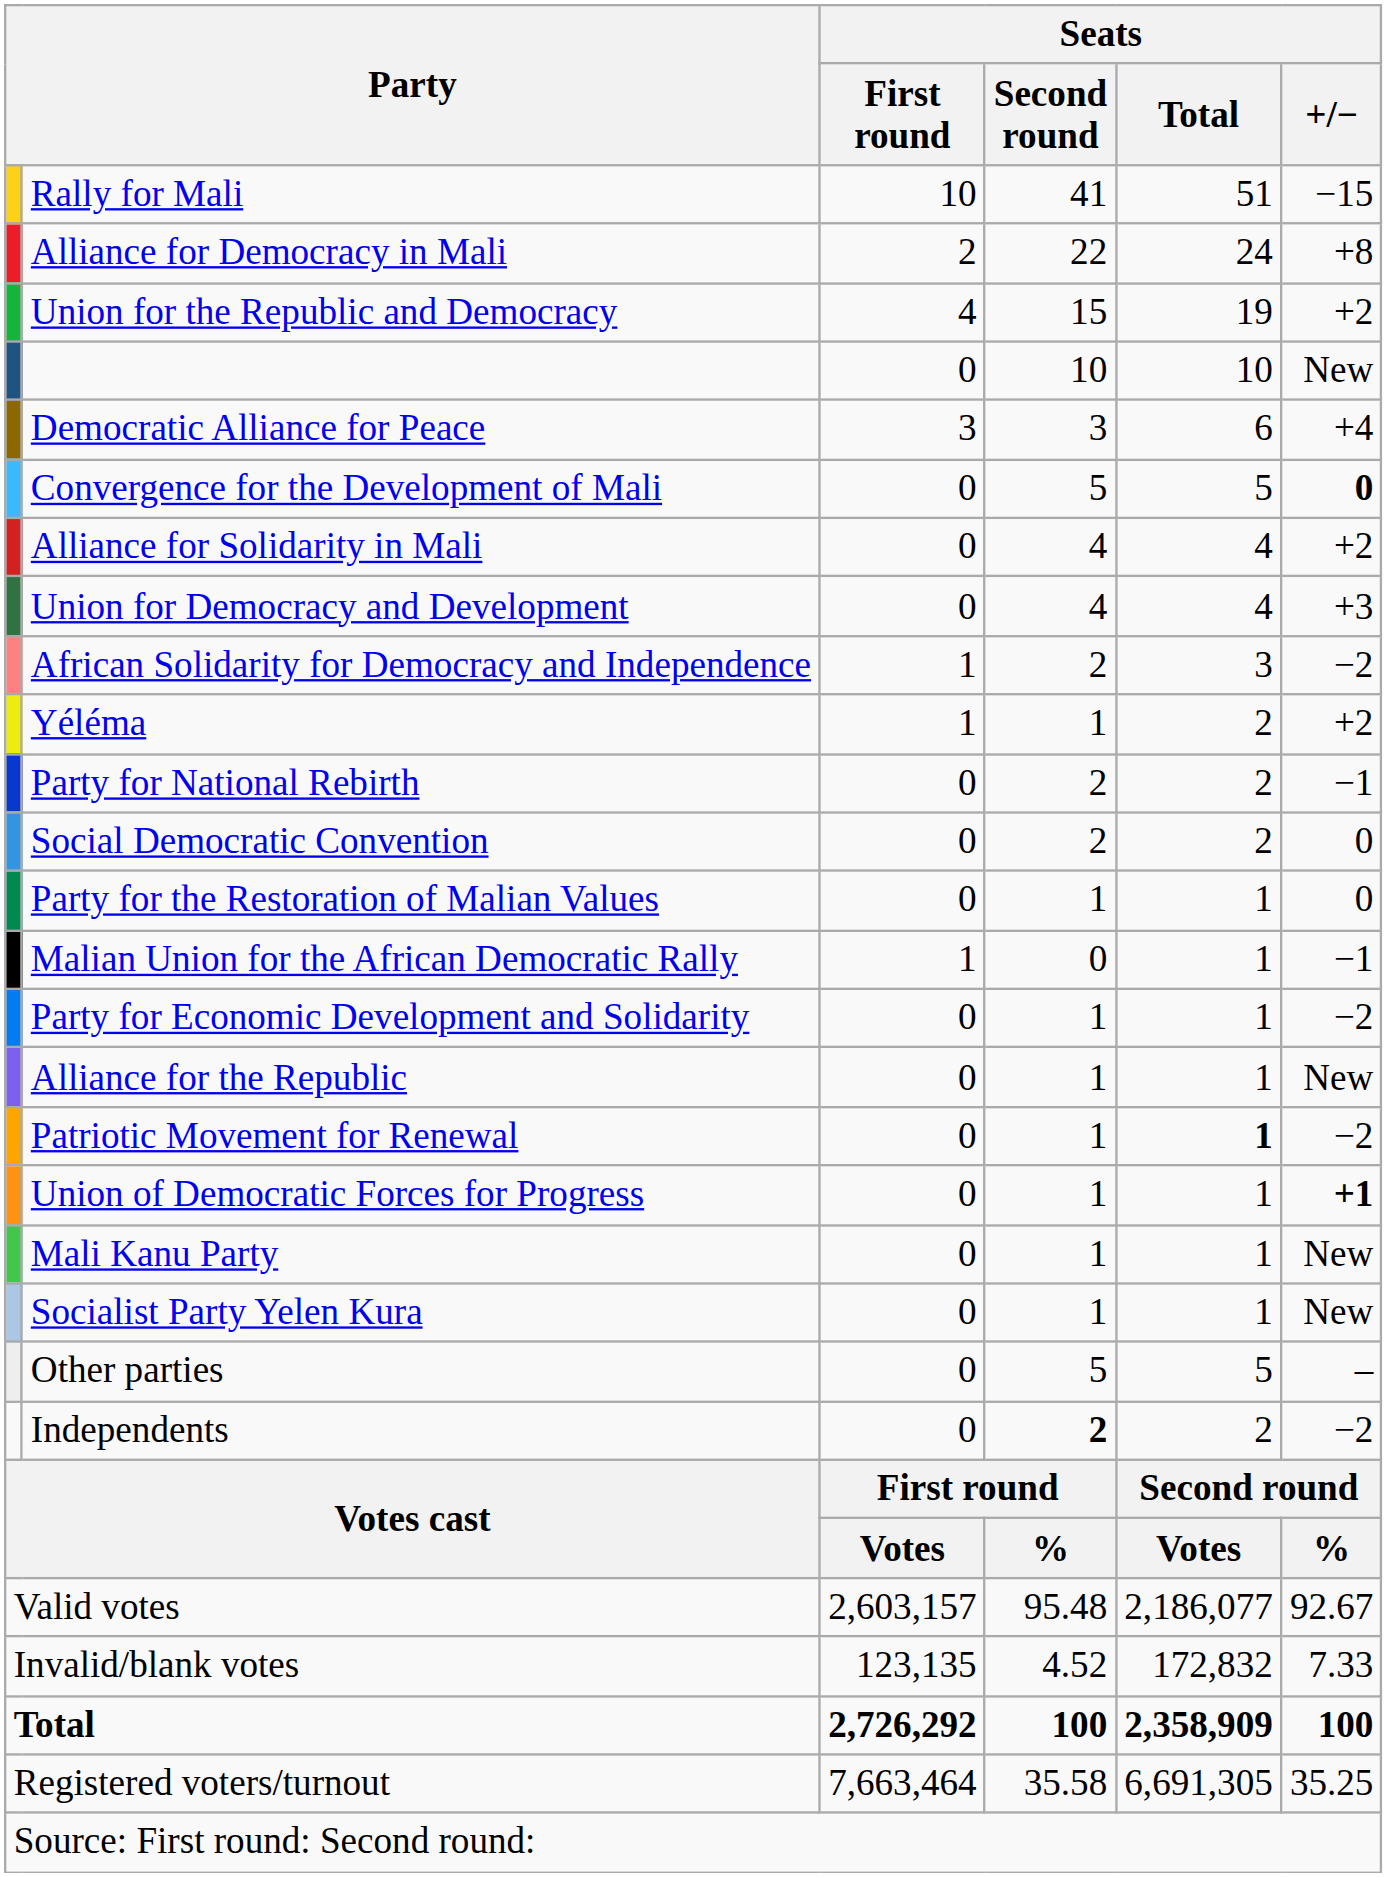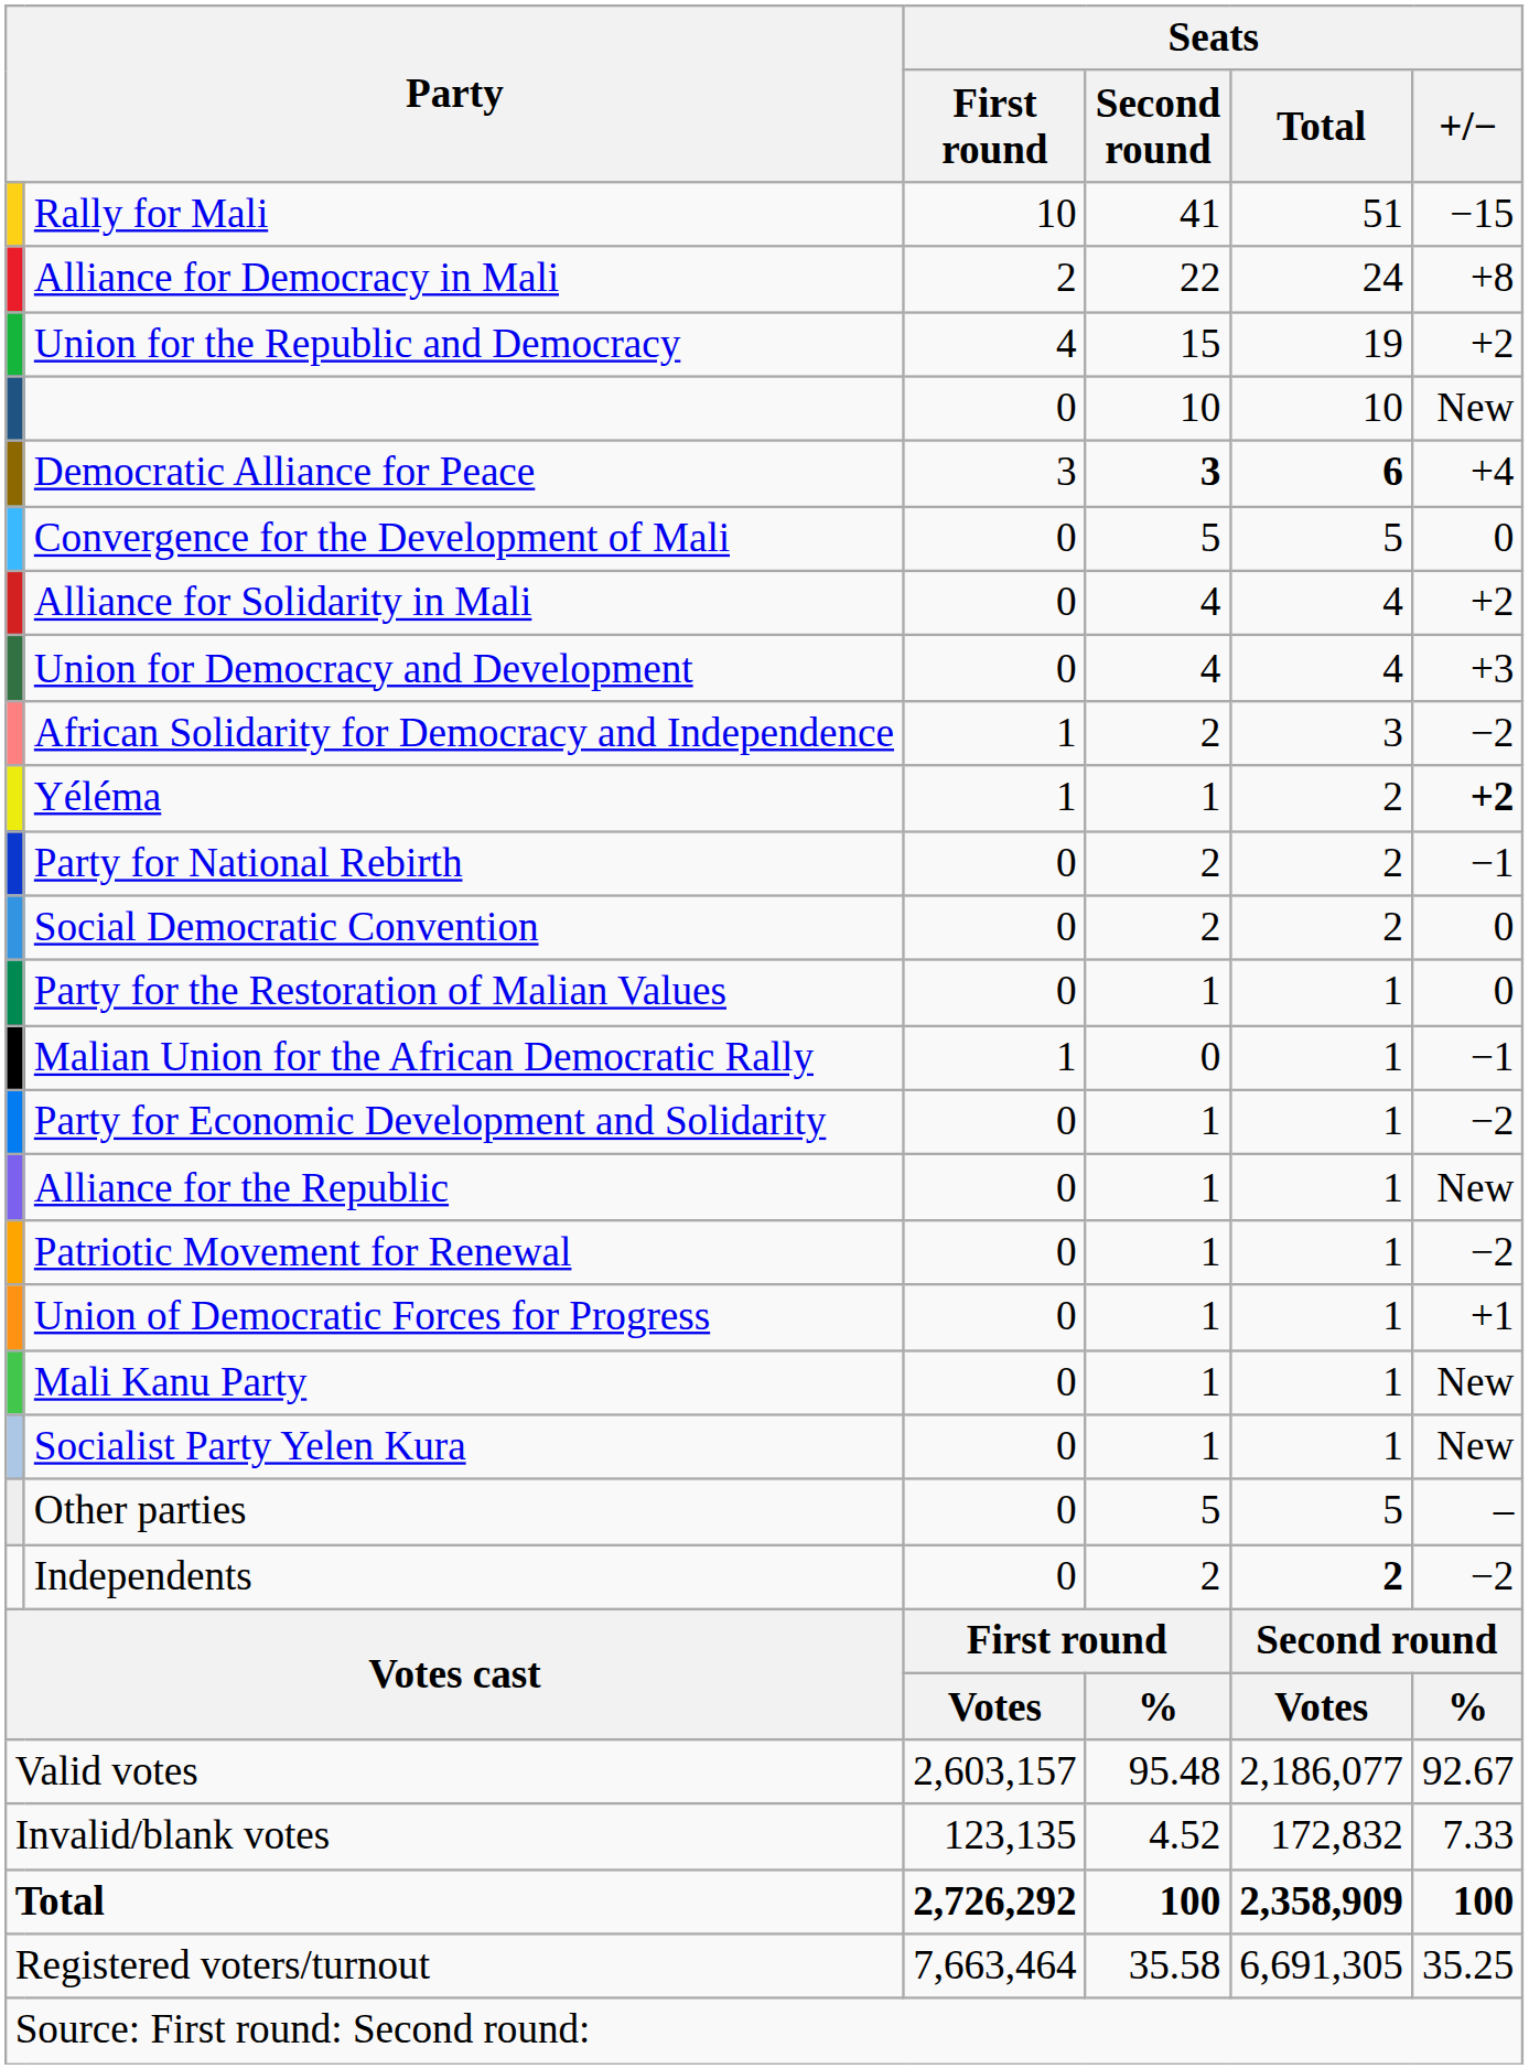Democratic Alliance for Peace | Seats / Second round: normal -> bold
Democratic Alliance for Peace | Seats / Total: normal -> bold
Convergence for the Development of Mali | Seats / +/−: bold -> normal
Yéléma | Seats / +/−: normal -> bold
Patriotic Movement for Renewal | Seats / Total: bold -> normal
Union of Democratic Forces for Progress | Seats / +/−: bold -> normal
Independents | Seats / Second round: bold -> normal
Independents | Seats / Total: normal -> bold
